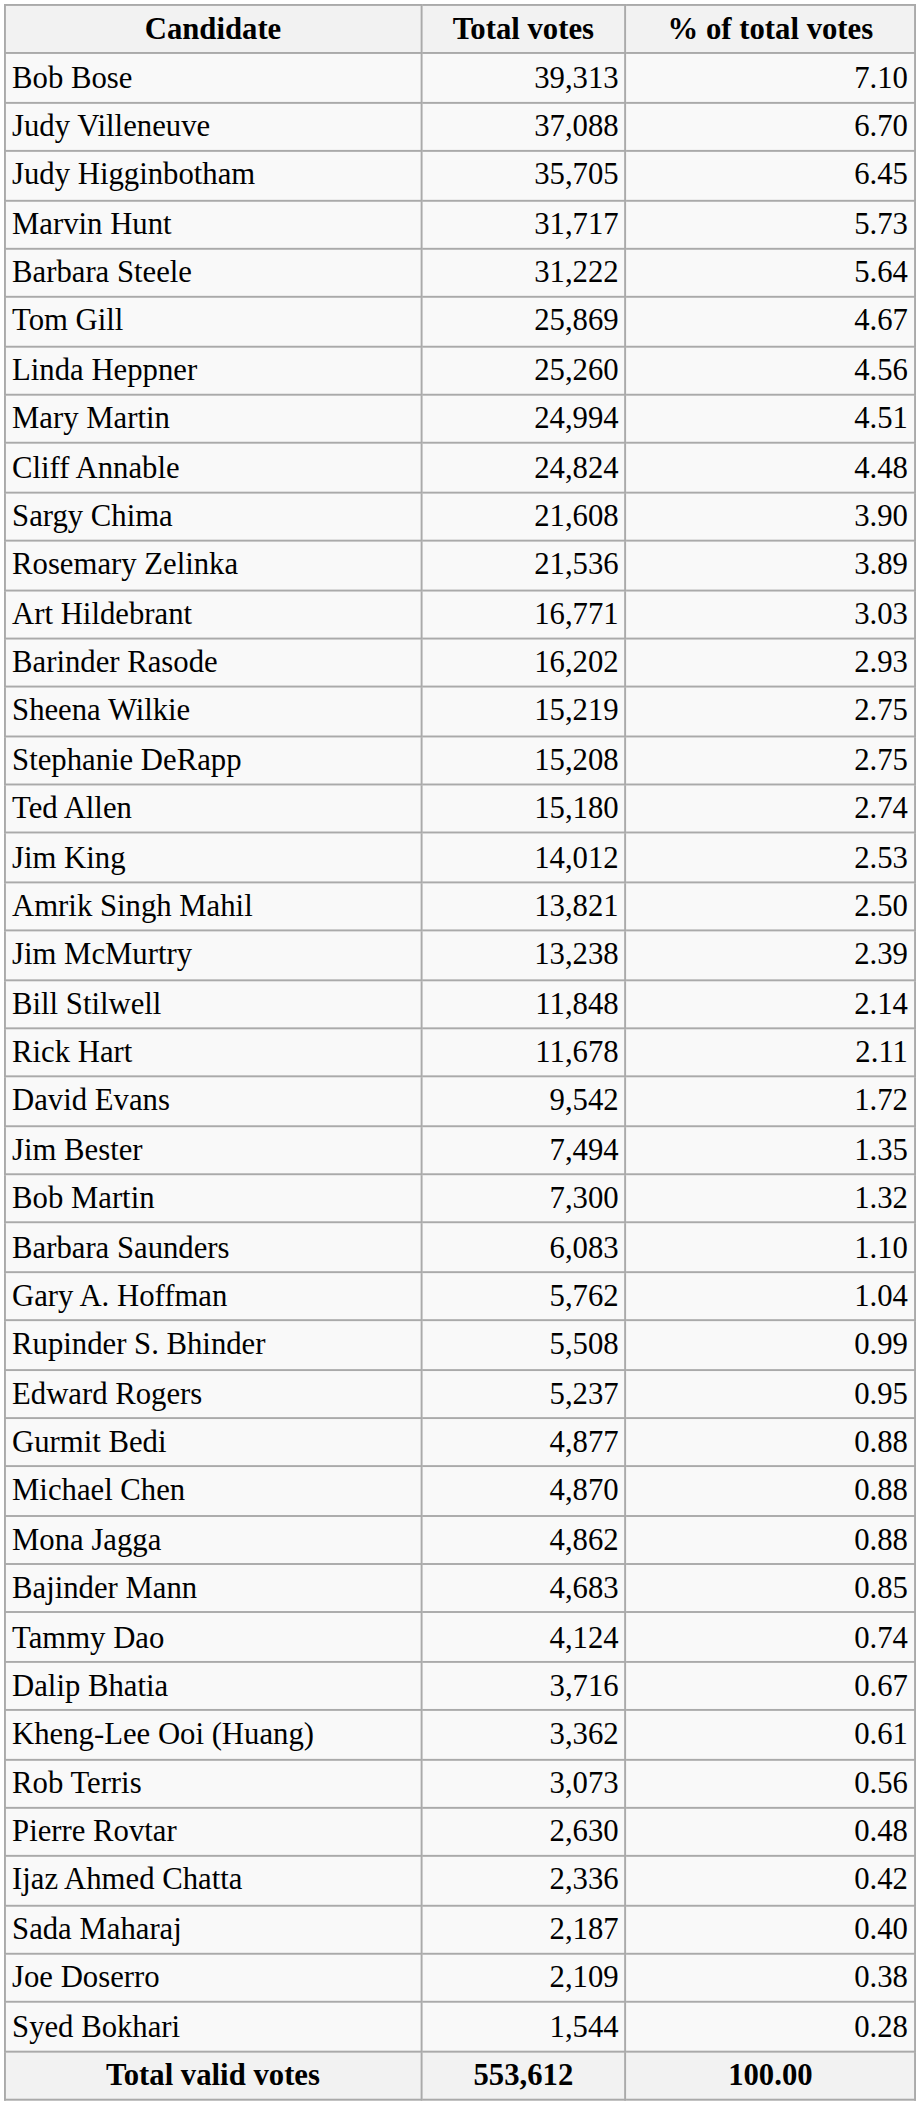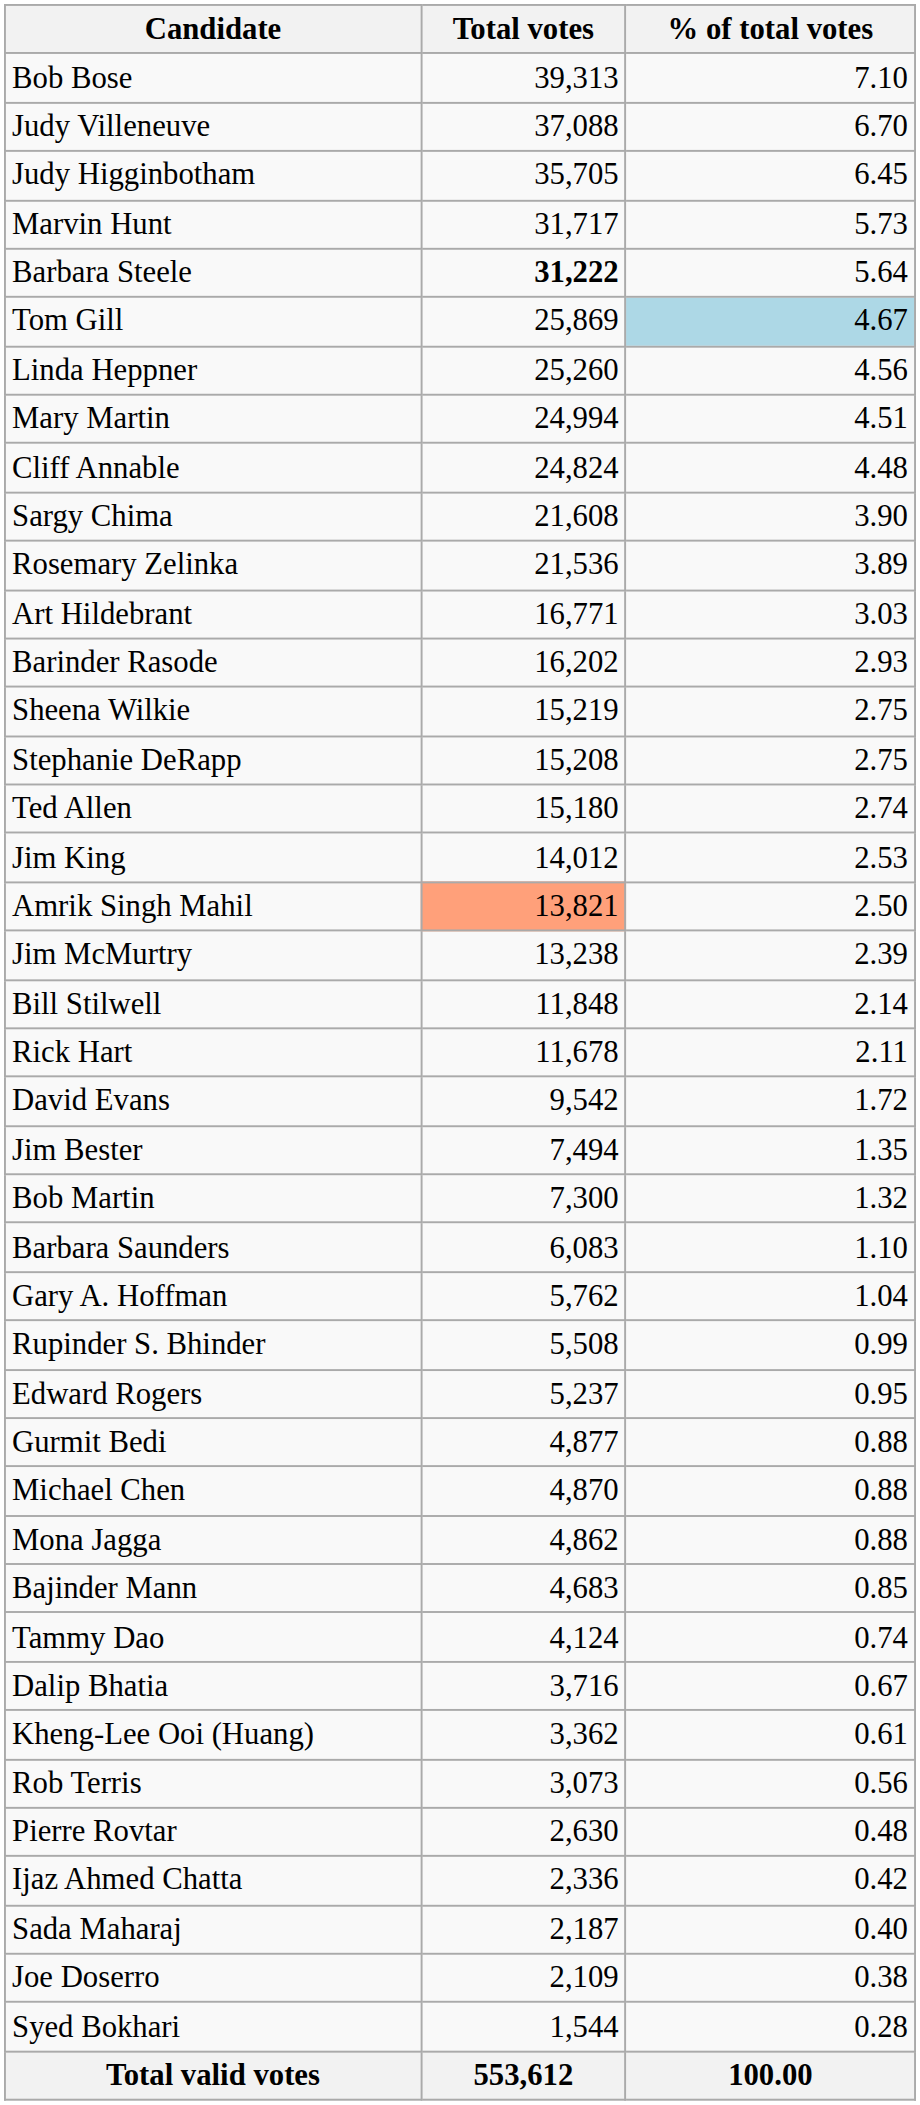Barbara Steele | Total votes: normal -> bold
Tom Gill | % of total votes: no background -> lightblue background
Amrik Singh Mahil | Total votes: no background -> lightsalmon background
